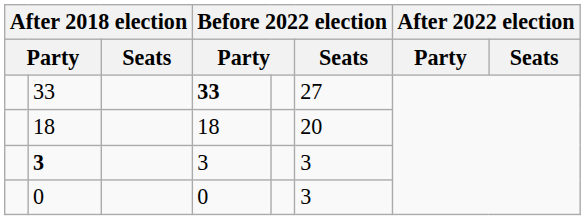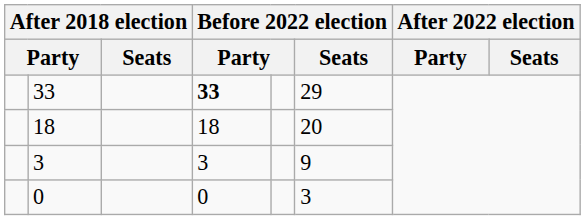row 3 | Before 2022 election / Seats: 27 -> 29
row 5 | column 2: bold -> normal
row 5 | Before 2022 election / Seats: 3 -> 9
